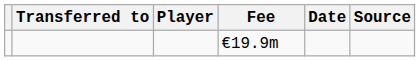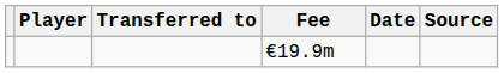columns swapped: Player <-> Transferred to
